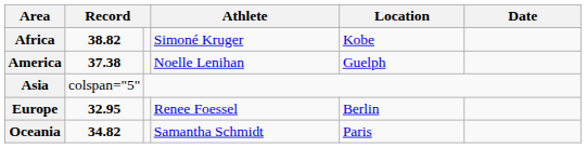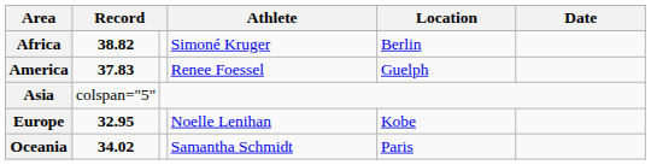Africa | Location: Kobe -> Berlin
America | column 2: 37.38 -> 37.83
America | Athlete: Noelle Lenihan -> Renee Foessel
Europe | Athlete: Renee Foessel -> Noelle Lenihan
Europe | Location: Berlin -> Kobe
Oceania | column 2: 34.82 -> 34.02
